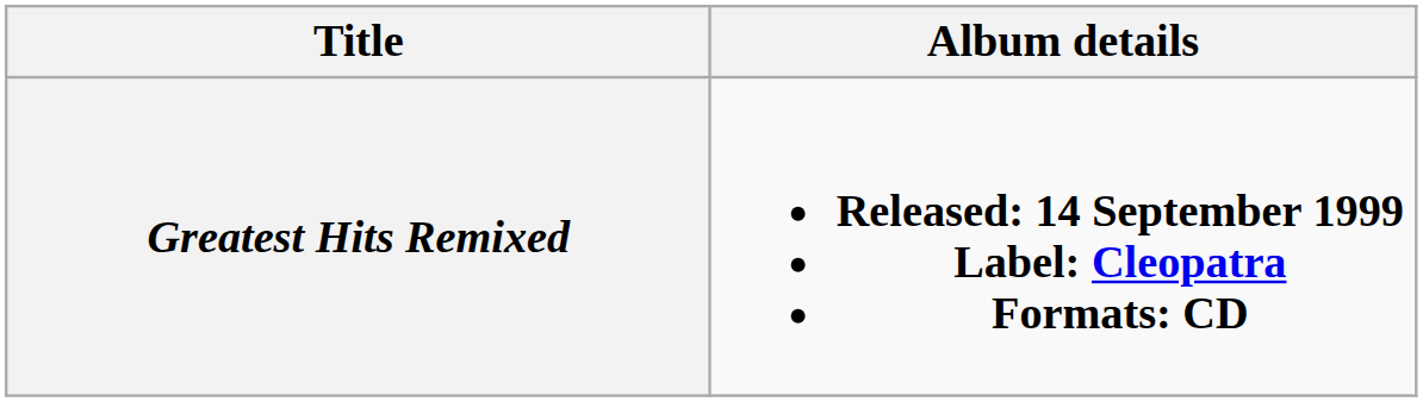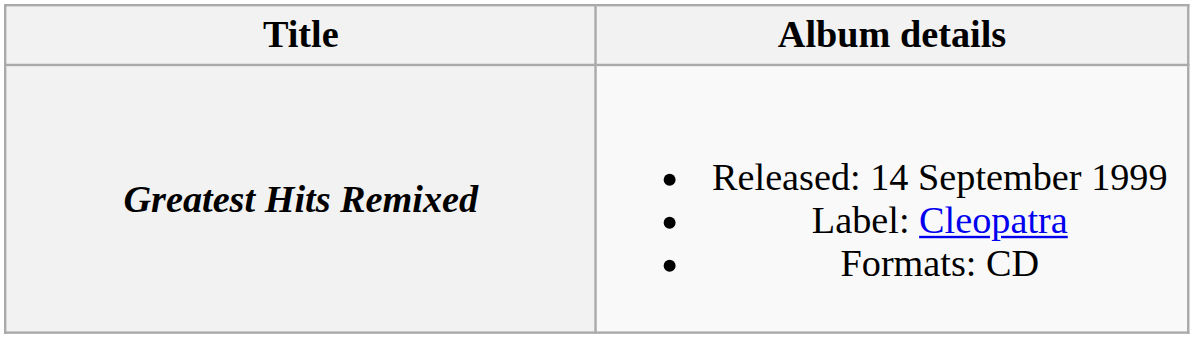Greatest Hits Remixed | Album details: bold -> normal
